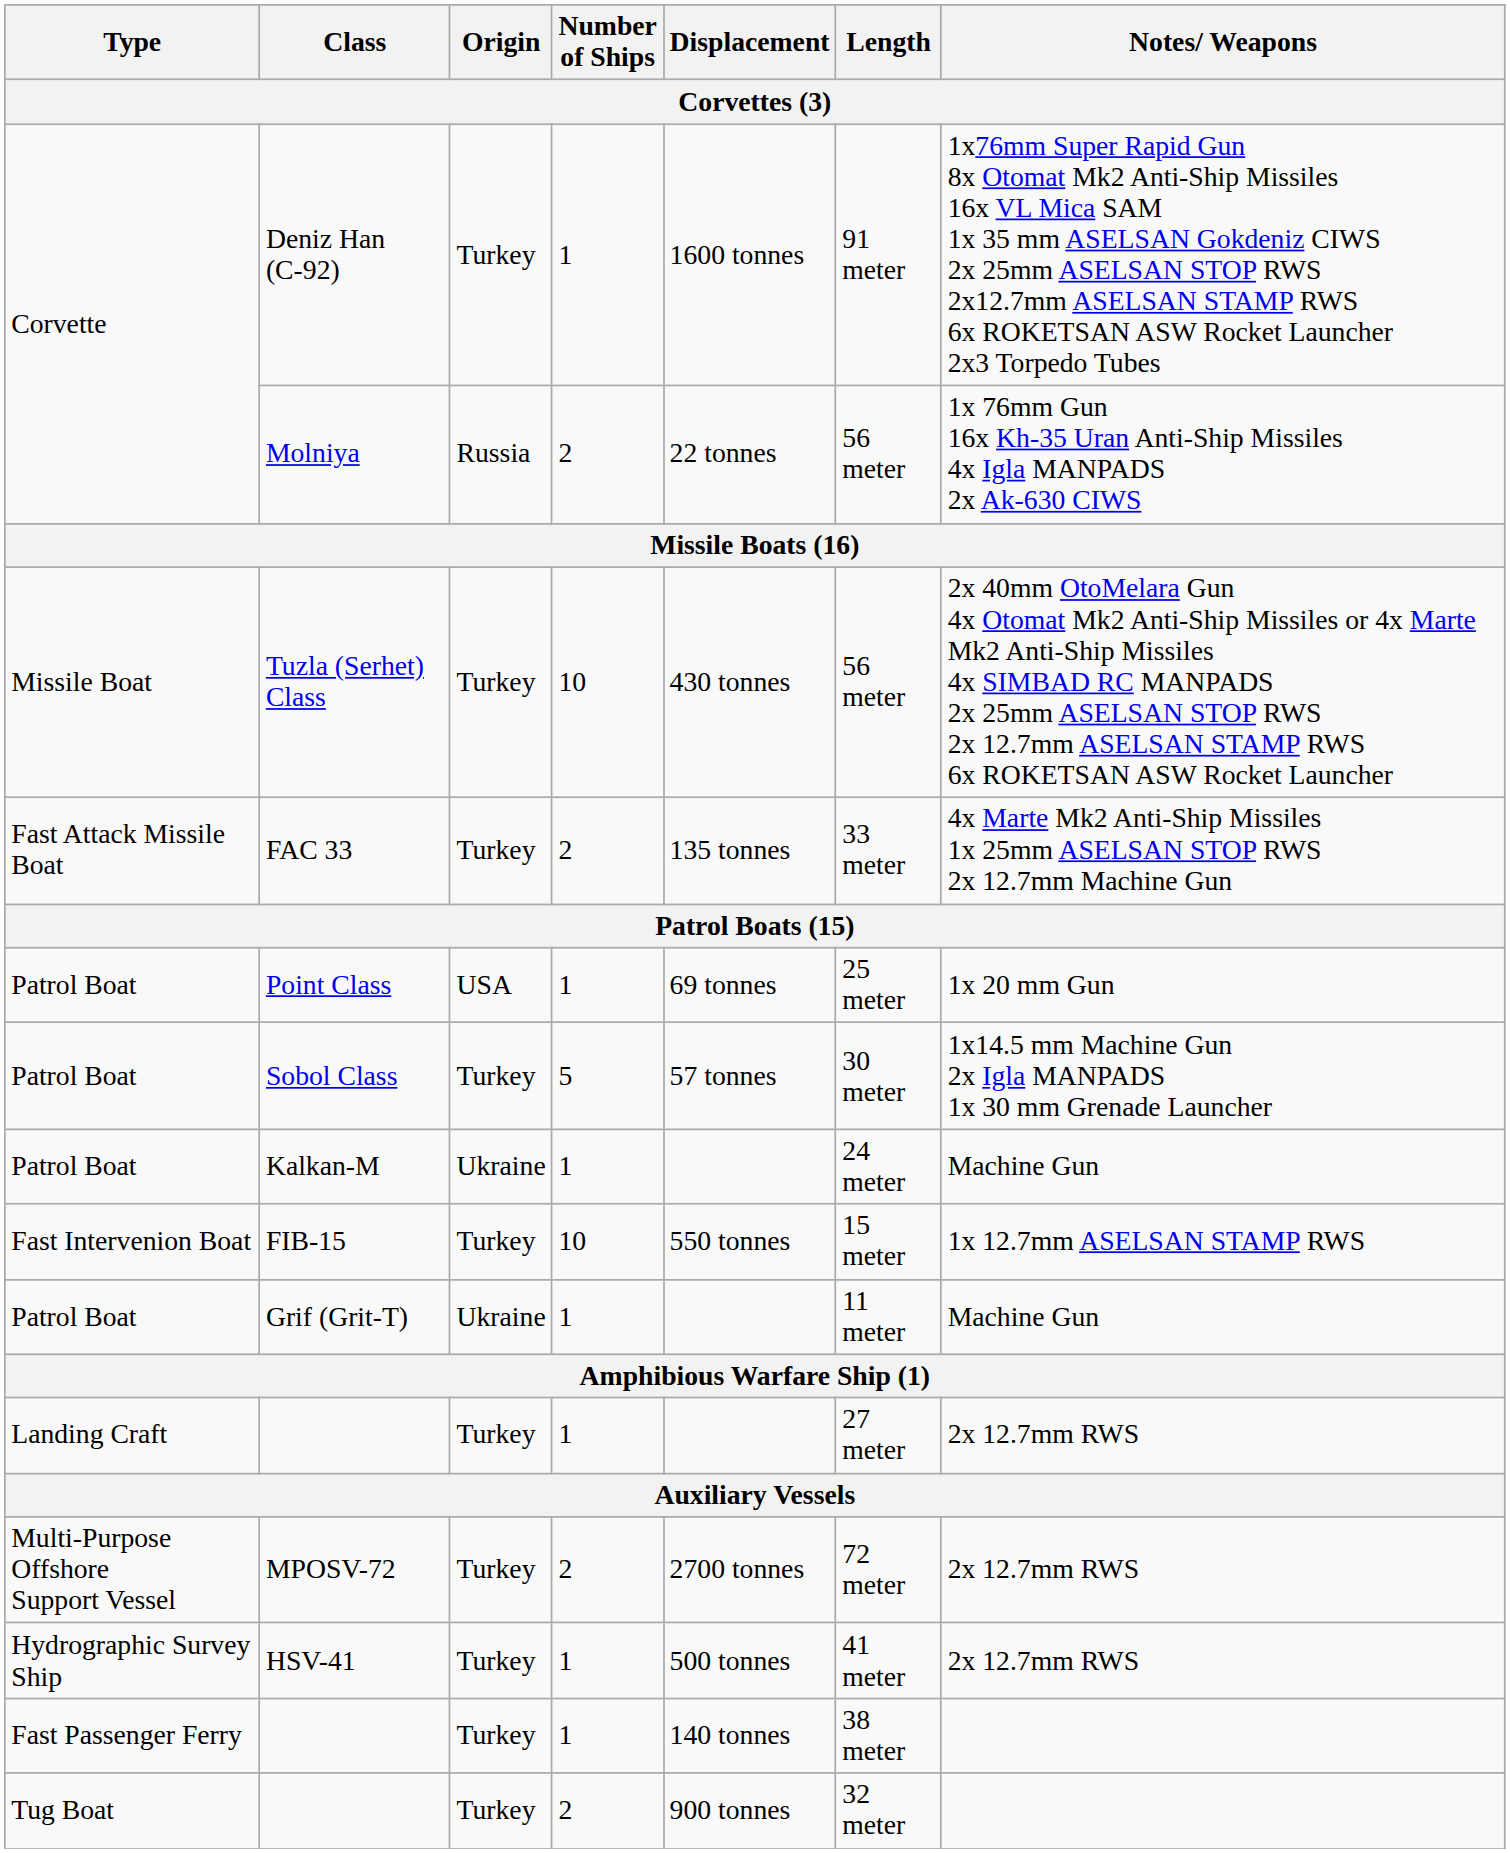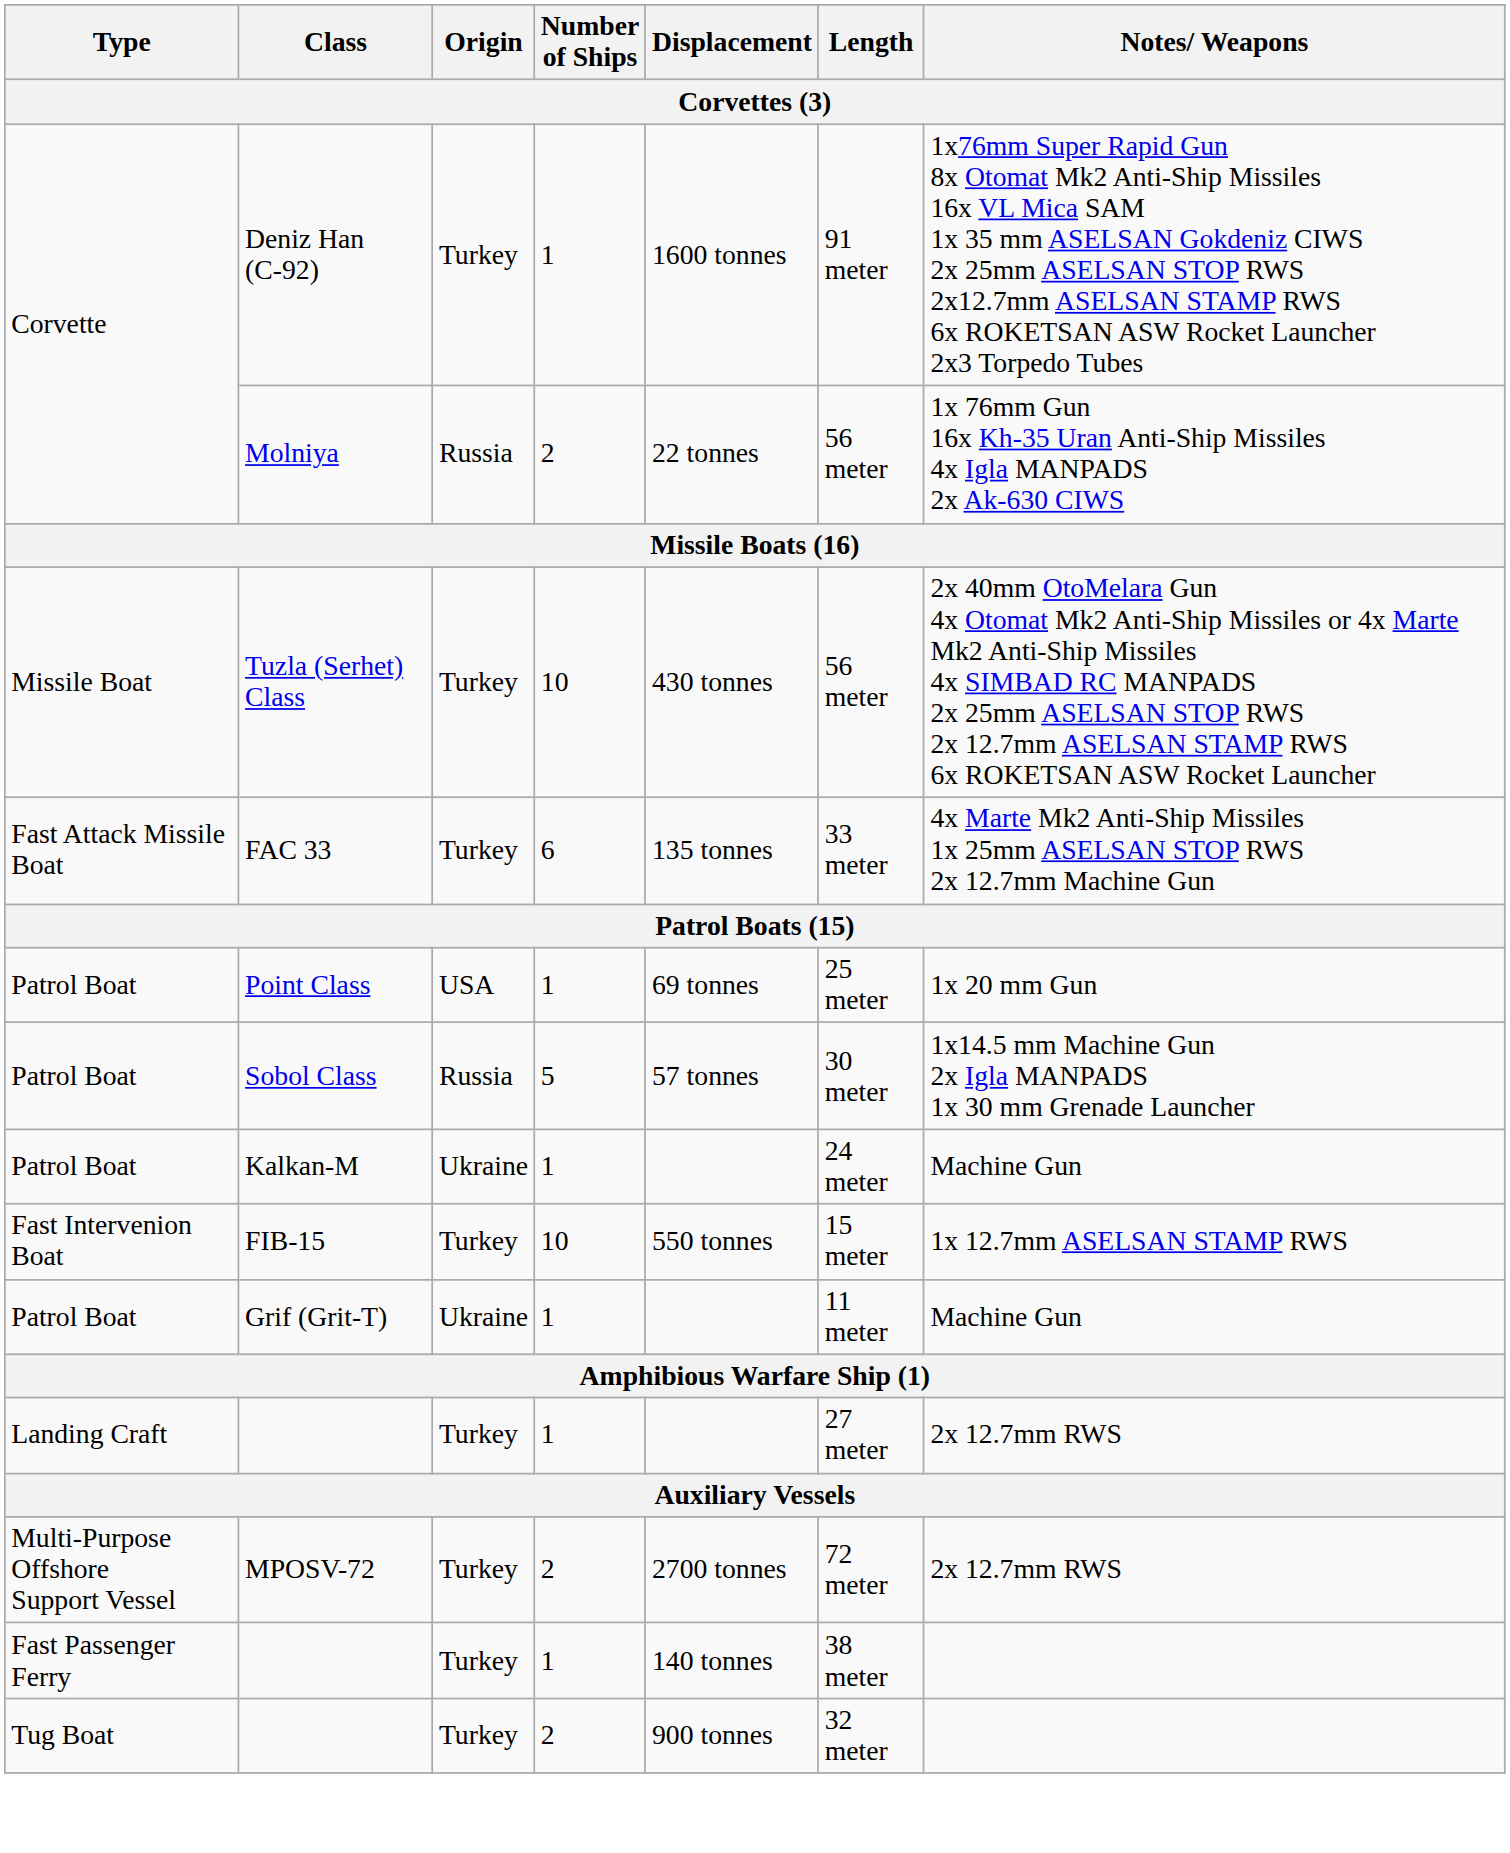FAC 33 | Number of Ships: 2 -> 6
Sobol Class | Origin: Turkey -> Russia
- row: Hydrographic Survey Ship | HSV-41 | Turkey | 1 | 500 tonnes | 41 meter | 2x 12.7mm RWS
